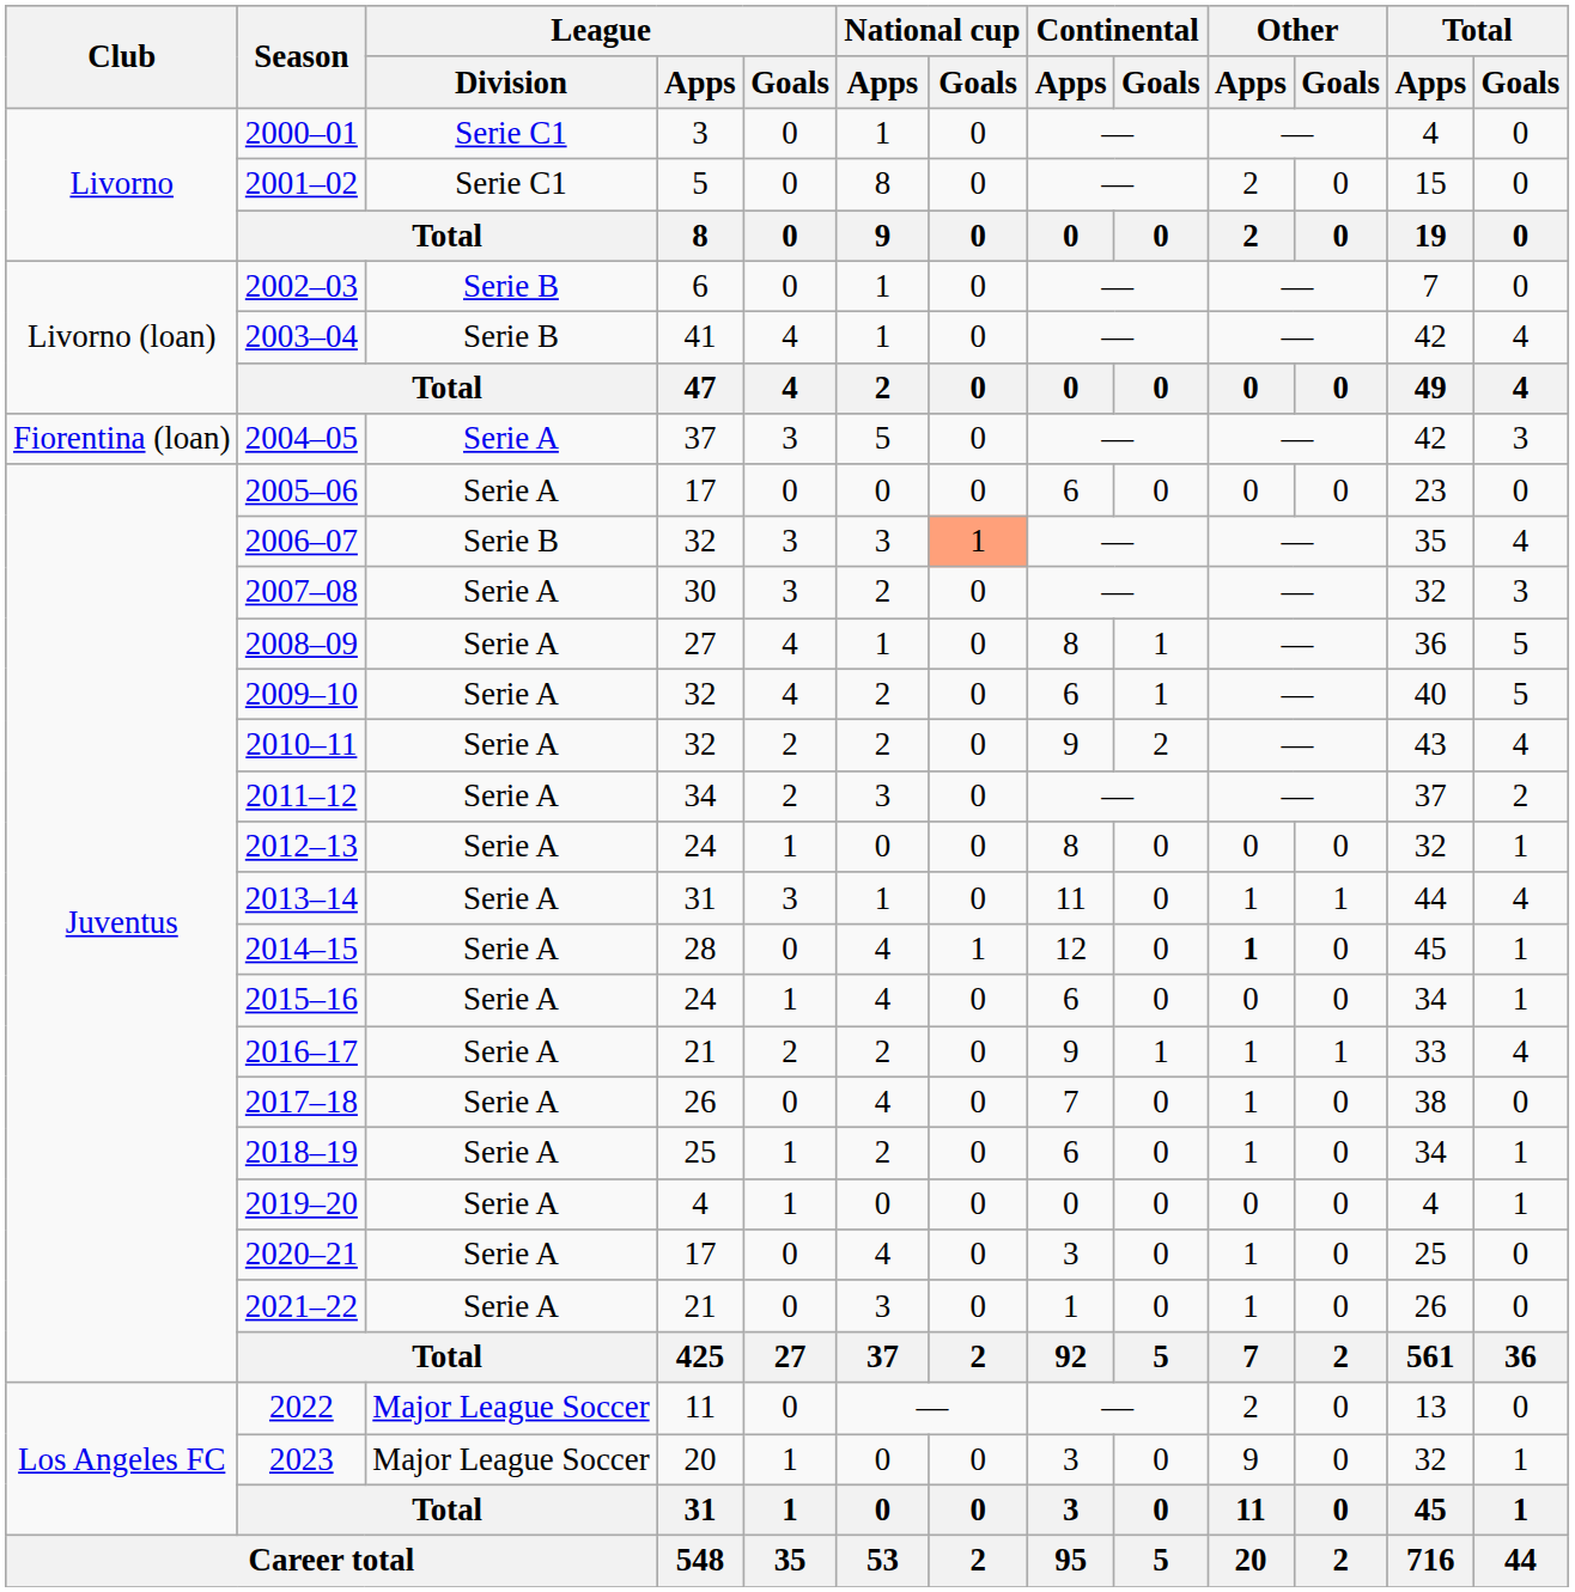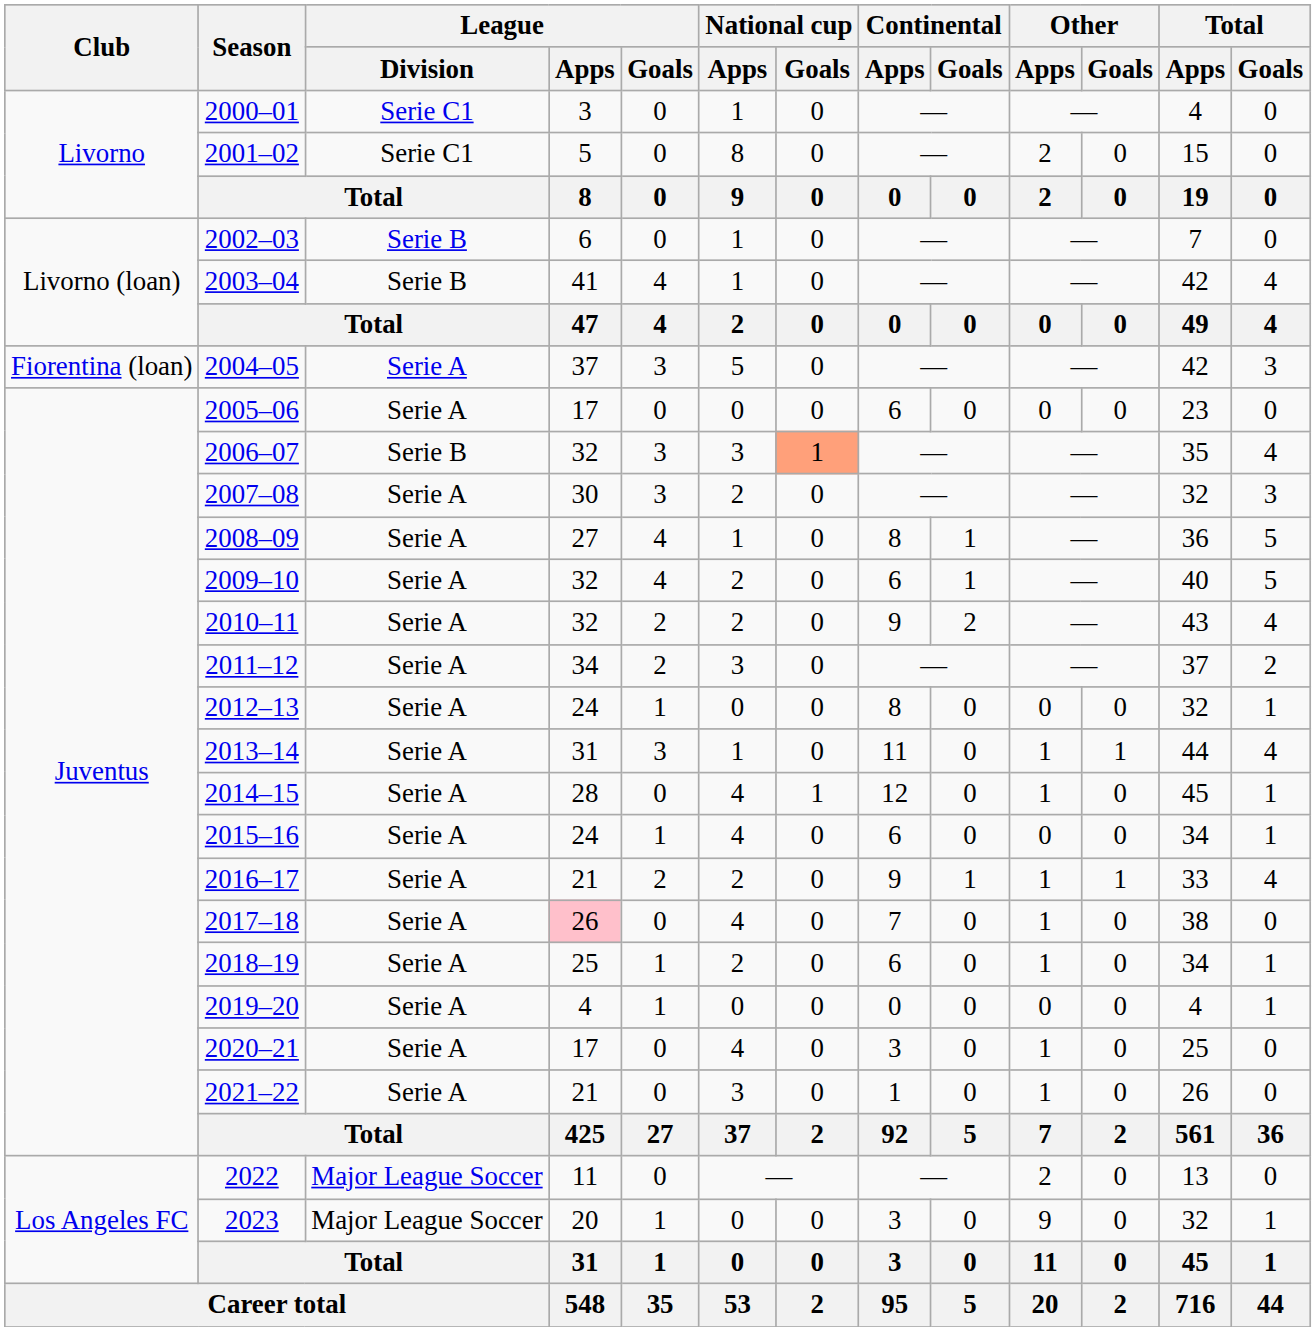2014–15 | Other / Apps: bold -> normal
2017–18 | League / Apps: no background -> pink background
